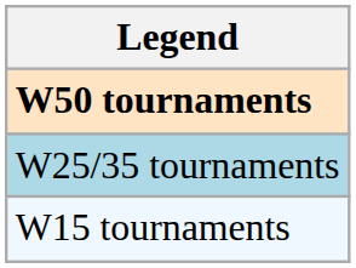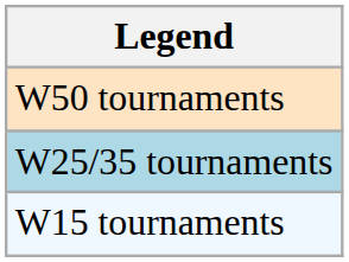row 2 | column 1: bold -> normal
